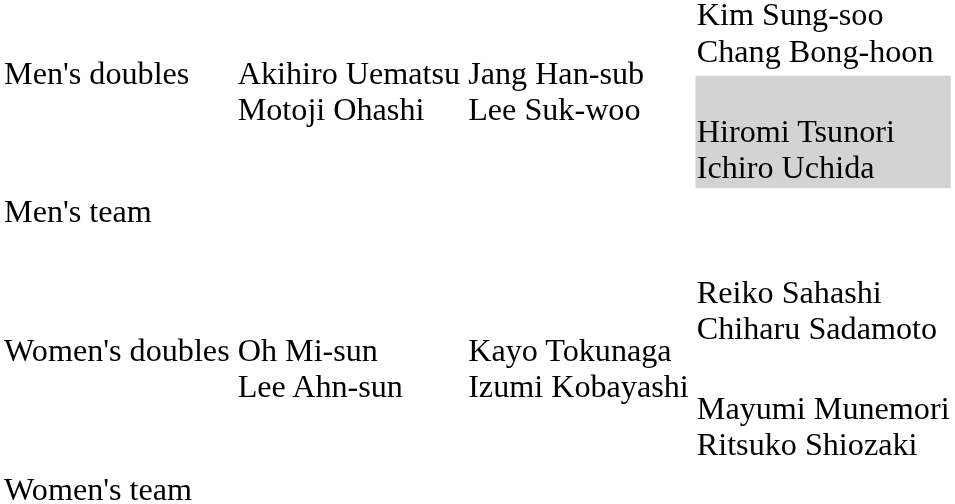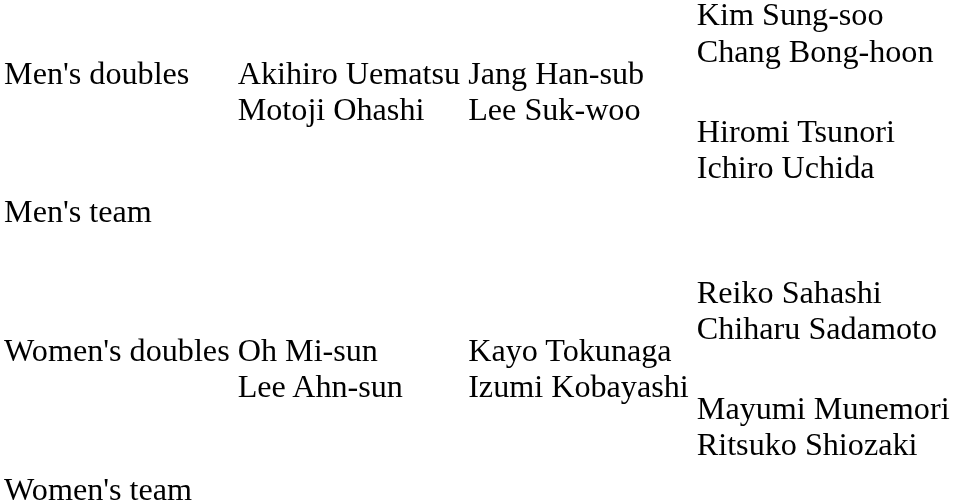Men's doubles / Hiromi Tsunori Ichiro Uchida | column 4: lightgrey background -> no background
